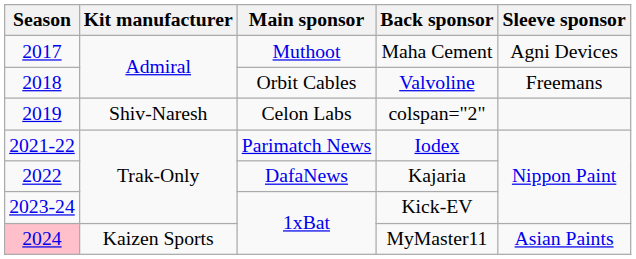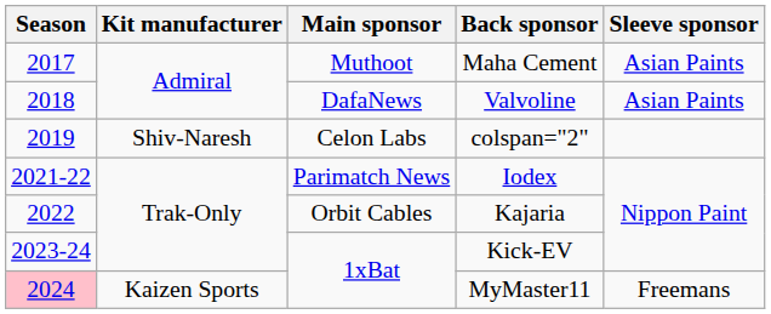Maha Cement | Sleeve sponsor: Agni Devices -> Asian Paints
Valvoline | Main sponsor: Orbit Cables -> DafaNews
Valvoline | Sleeve sponsor: Freemans -> Asian Paints
Kajaria | Main sponsor: DafaNews -> Orbit Cables
MyMaster11 | Sleeve sponsor: Asian Paints -> Freemans
